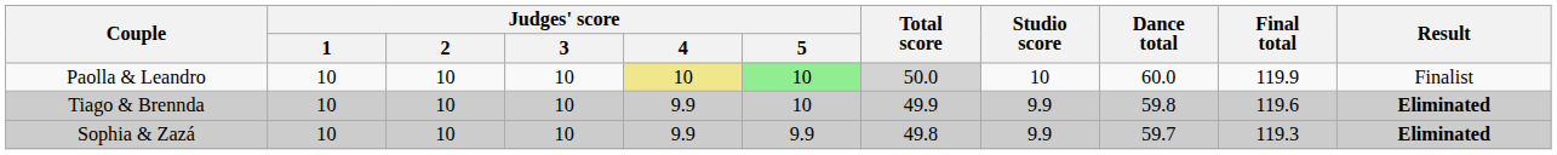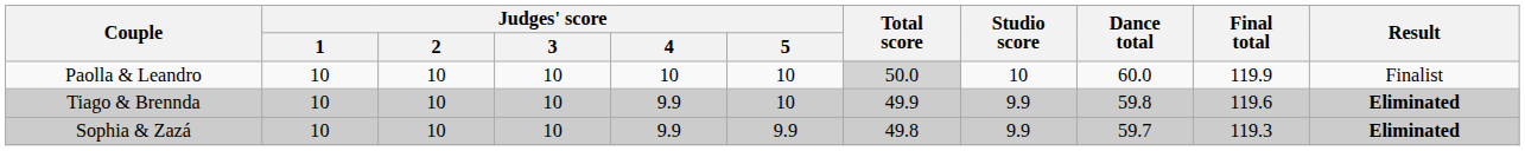Paolla & Leandro | Judges' score / 4: khaki background -> no background
Paolla & Leandro | Judges' score / 5: lightgreen background -> no background
